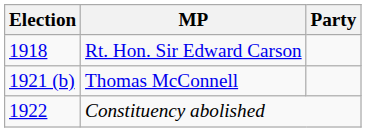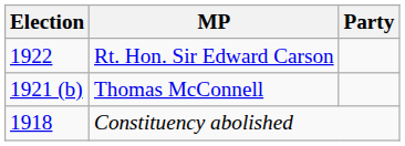Rt. Hon. Sir Edward Carson | Election: 1918 -> 1922
Constituency abolished | Election: 1922 -> 1918
